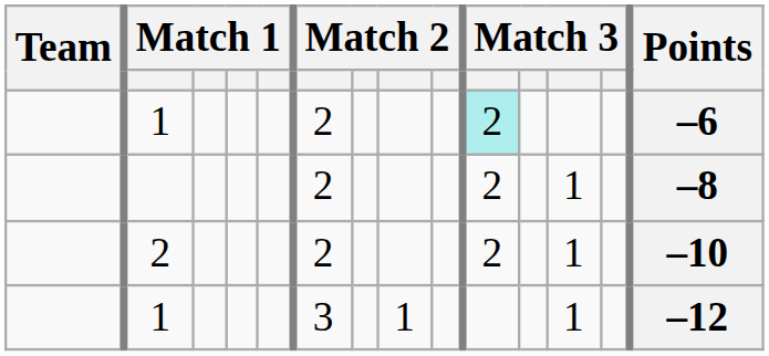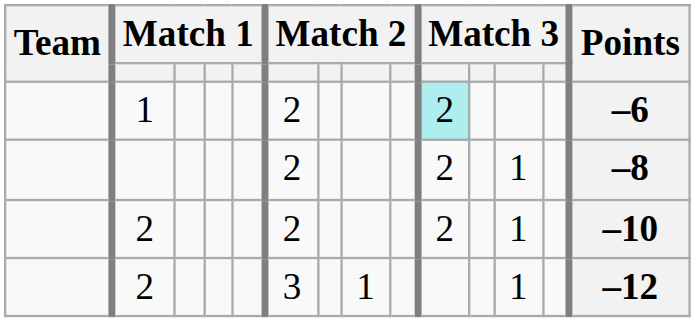row 6 | column 2: 1 -> 2
